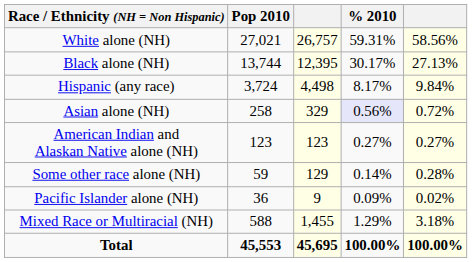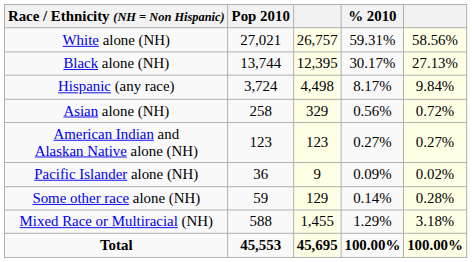Asian alone (NH) | % 2010: lavender background -> no background
rows swapped: Pacific Islander alone (NH) <-> Some other race alone (NH)
